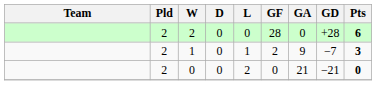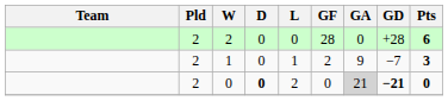row 4 | D: normal -> bold
row 4 | GA: no background -> lightgrey background
row 4 | GD: normal -> bold
